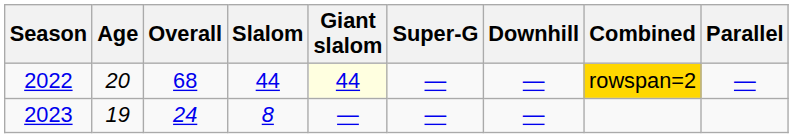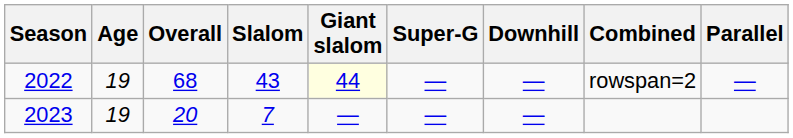2022 | Age: 20 -> 19
2022 | Slalom: 44 -> 43
2022 | Combined: gold background -> no background
2023 | Overall: 24 -> 20
2023 | Slalom: 8 -> 7
